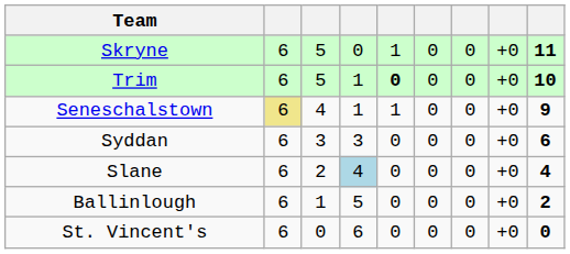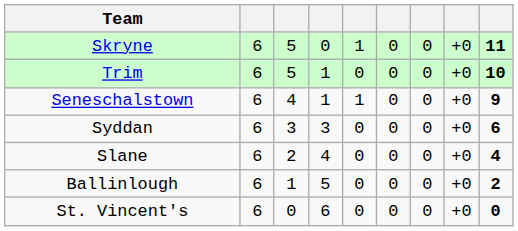Trim | column 5: bold -> normal
Seneschalstown | column 2: khaki background -> no background
Slane | column 4: lightblue background -> no background
